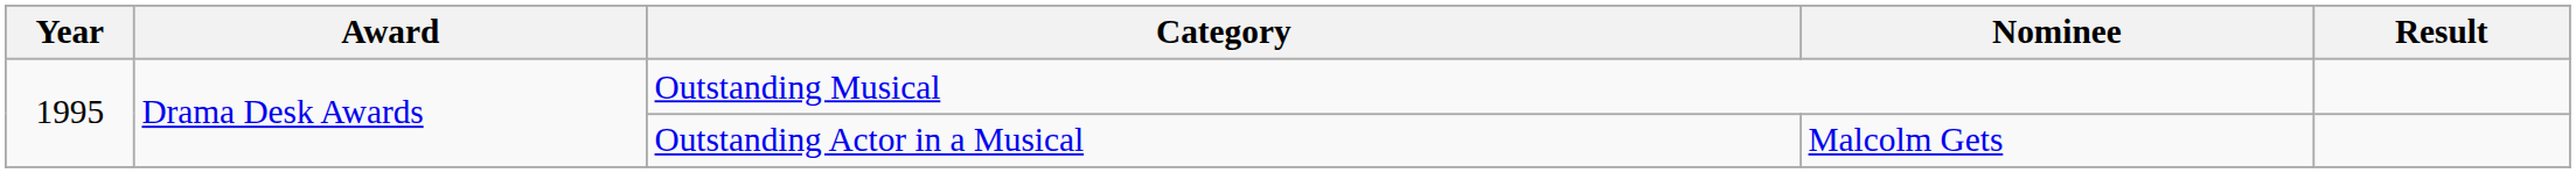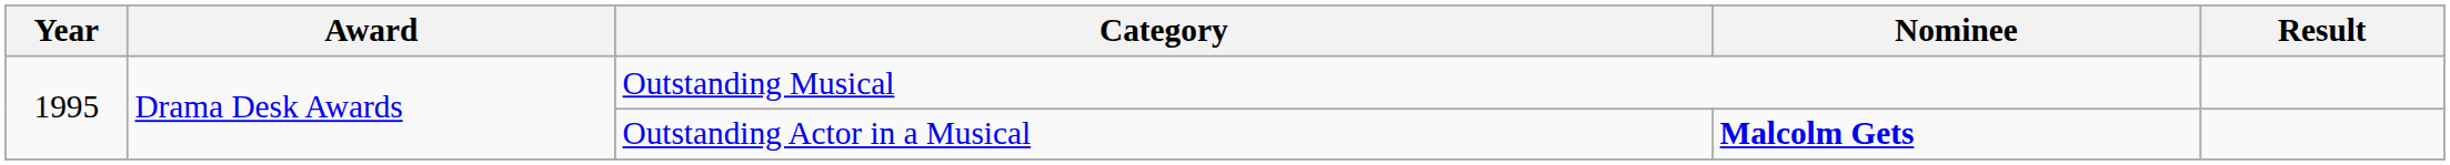Outstanding Actor in a Musical | Nominee: normal -> bold
